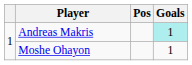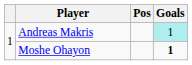Moshe Ohayon | Goals: normal -> bold
